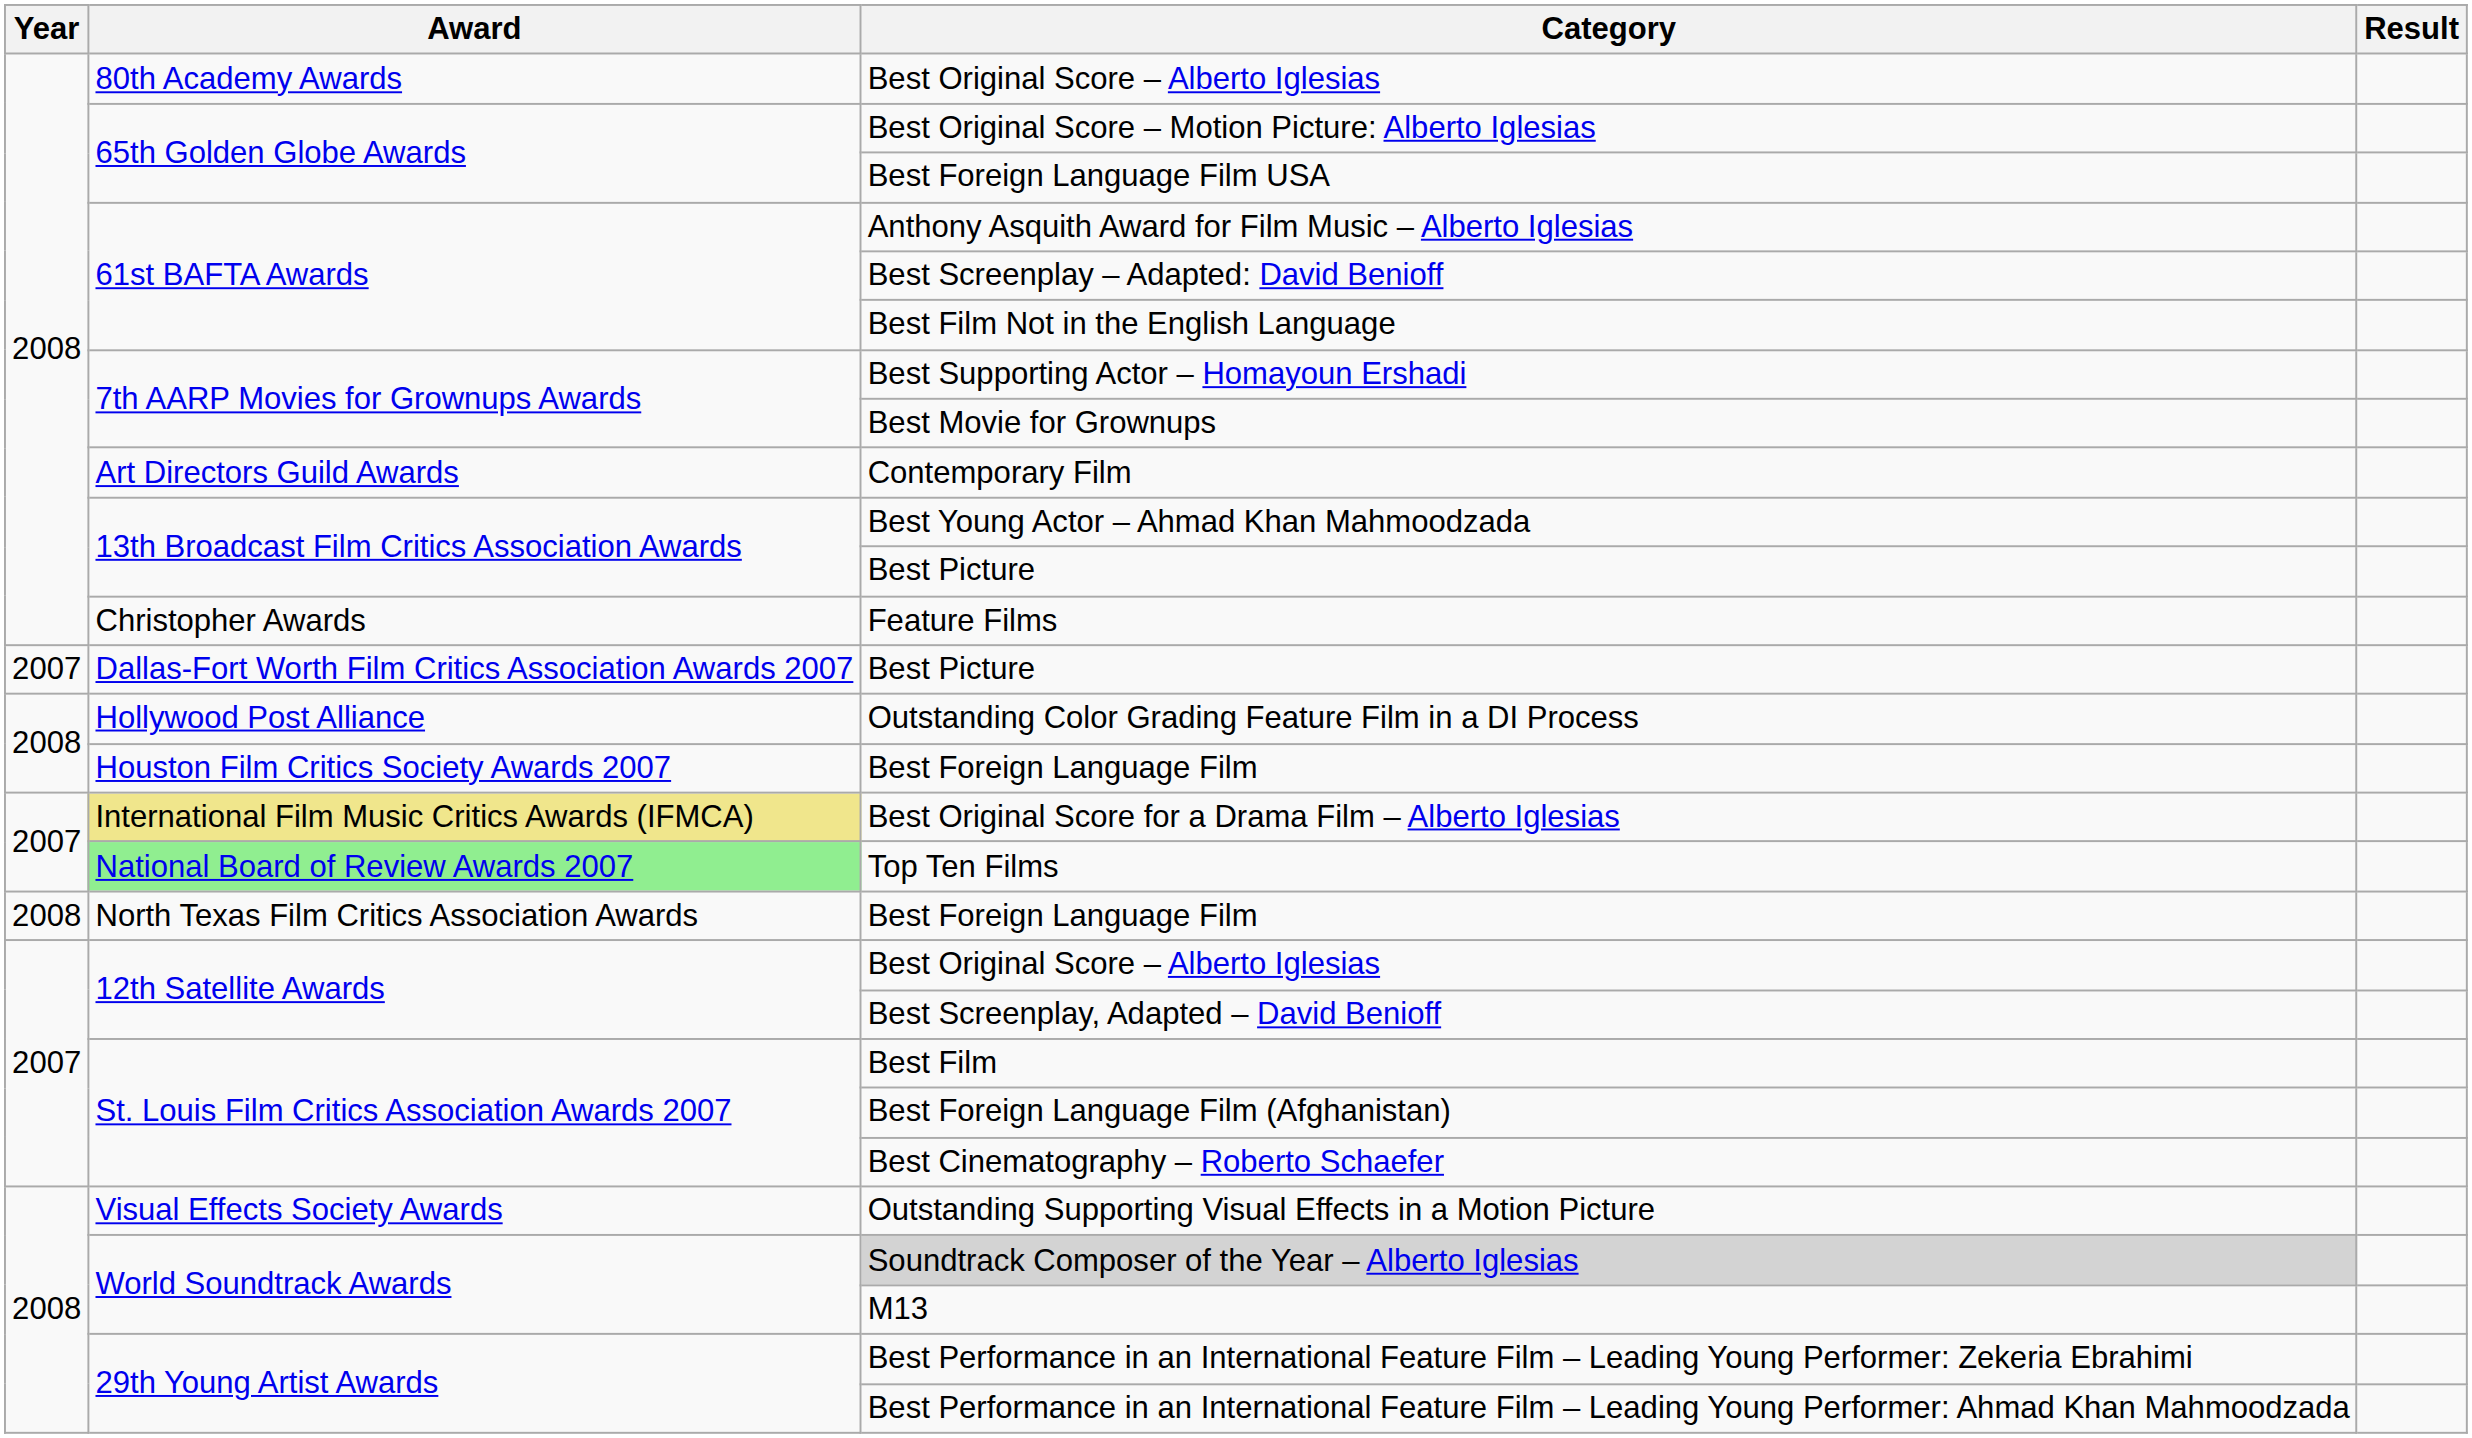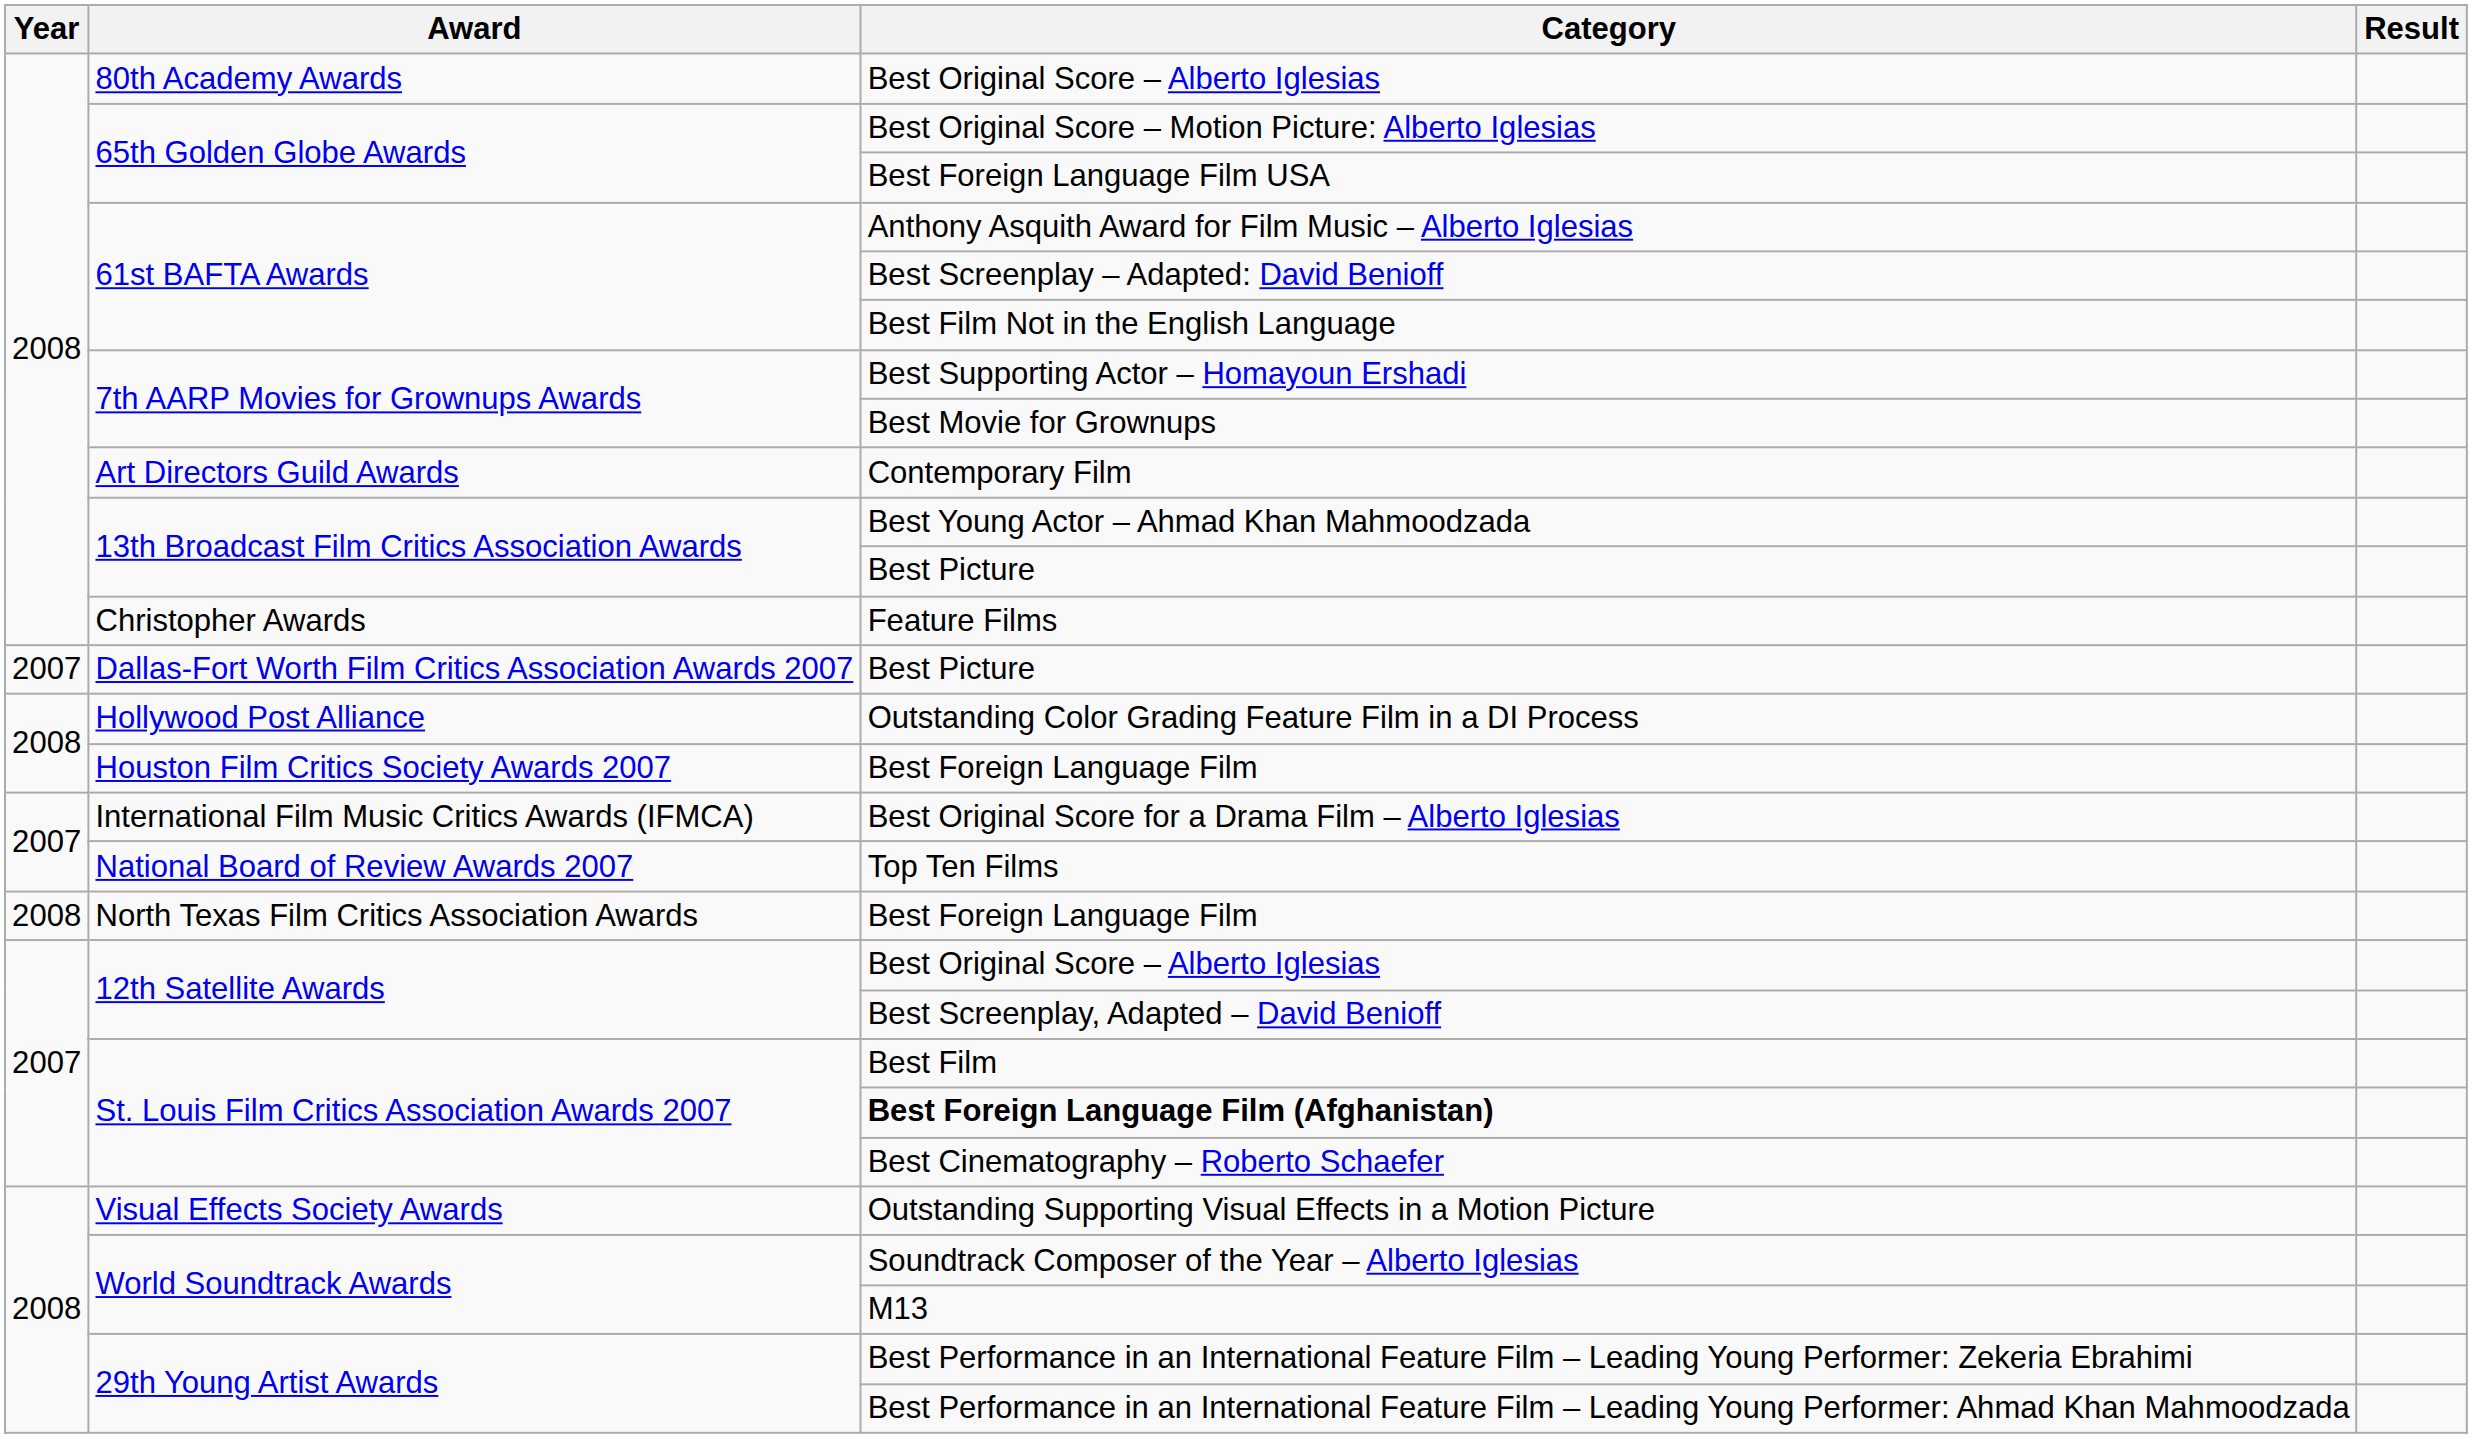Best Original Score for a Drama Film – Alberto Iglesias | Award: khaki background -> no background
Top Ten Films | Award: lightgreen background -> no background
Best Foreign Language Film (Afghanistan) | Category: normal -> bold
Soundtrack Composer of the Year – Alberto Iglesias | Category: lightgrey background -> no background
